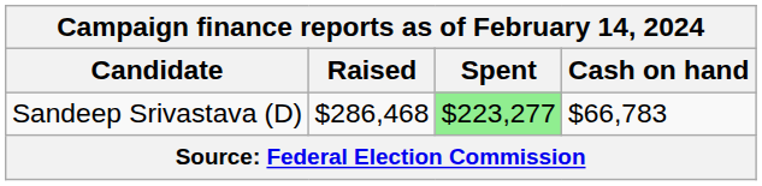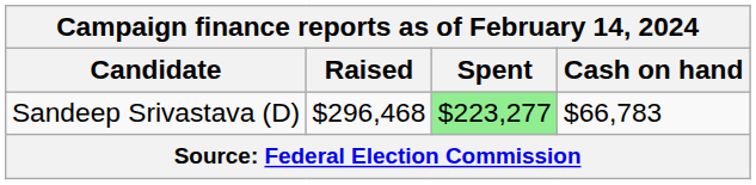Sandeep Srivastava (D) | Raised: $286,468 -> $296,468
